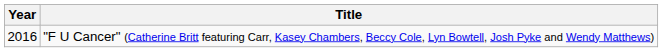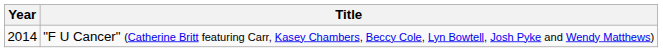row 2 | Year: 2016 -> 2014
